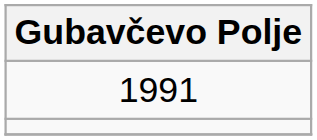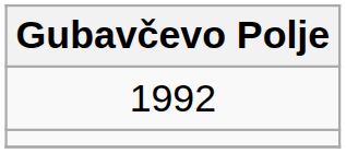row 2 | column 1: 1991 -> 1992
